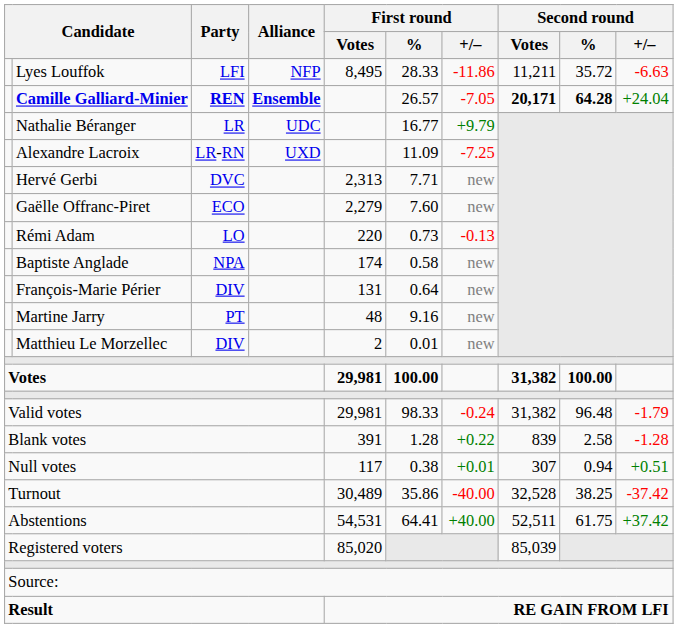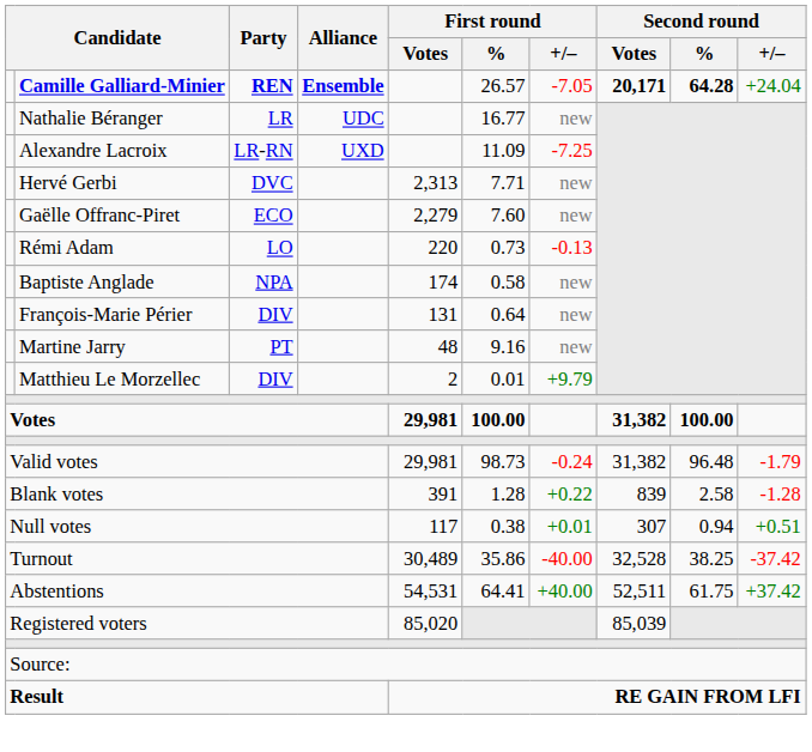- row: Lyes Louffok | LFI | NFP | 8,495 | 28.33 | -11.86 | 11,211 | 35.72 | -6.63
Nathalie Béranger | First round / +/–: +9.79 -> new
Matthieu Le Morzellec | First round / +/–: new -> +9.79
Valid votes | First round / %: 98.33 -> 98.73
